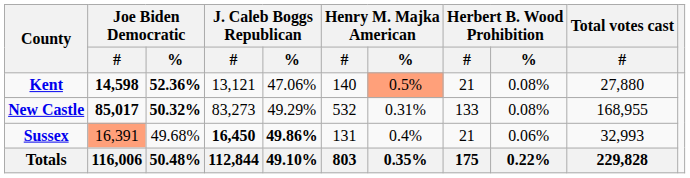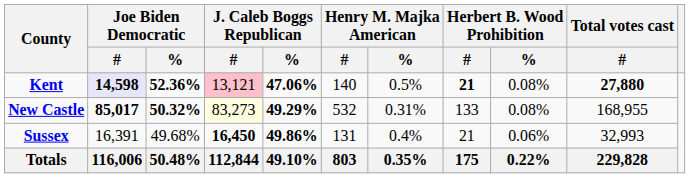Kent | Joe Biden Democratic / #: no background -> lavender background
Kent | J. Caleb Boggs Republican / #: no background -> pink background
Kent | J. Caleb Boggs Republican / %: normal -> bold
Kent | Henry M. Majka American / %: lightsalmon background -> no background
Kent | Herbert B. Wood Prohibition / #: normal -> bold
Kent | Total votes cast / #: normal -> bold
New Castle | J. Caleb Boggs Republican / #: no background -> lightyellow background
New Castle | J. Caleb Boggs Republican / %: normal -> bold
Sussex | Joe Biden Democratic / #: lightsalmon background -> no background
